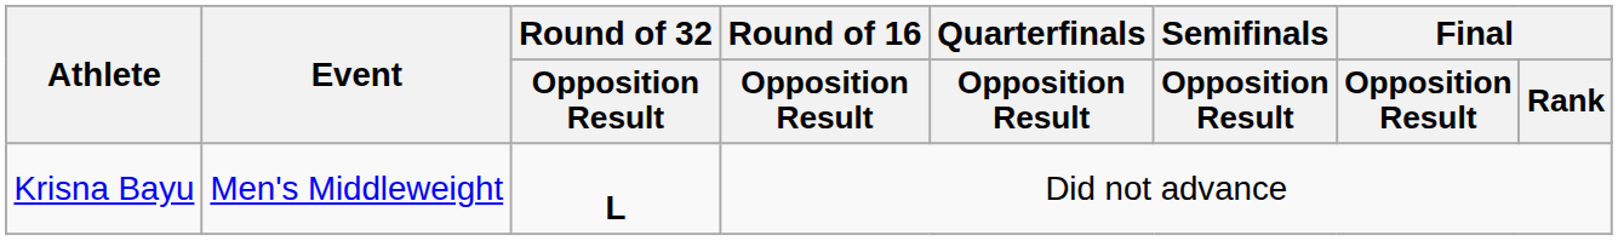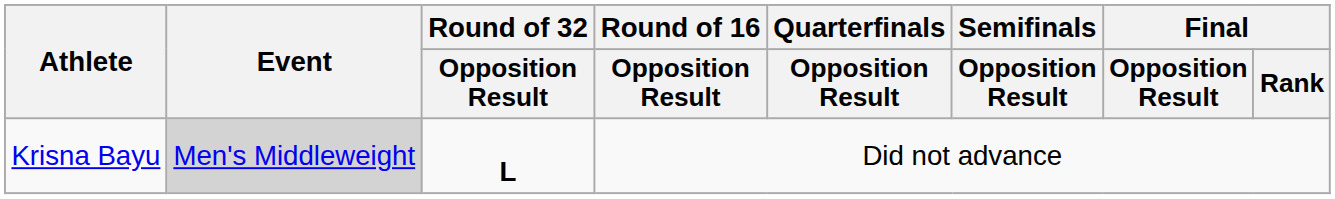Krisna Bayu | Event: no background -> lightgrey background
